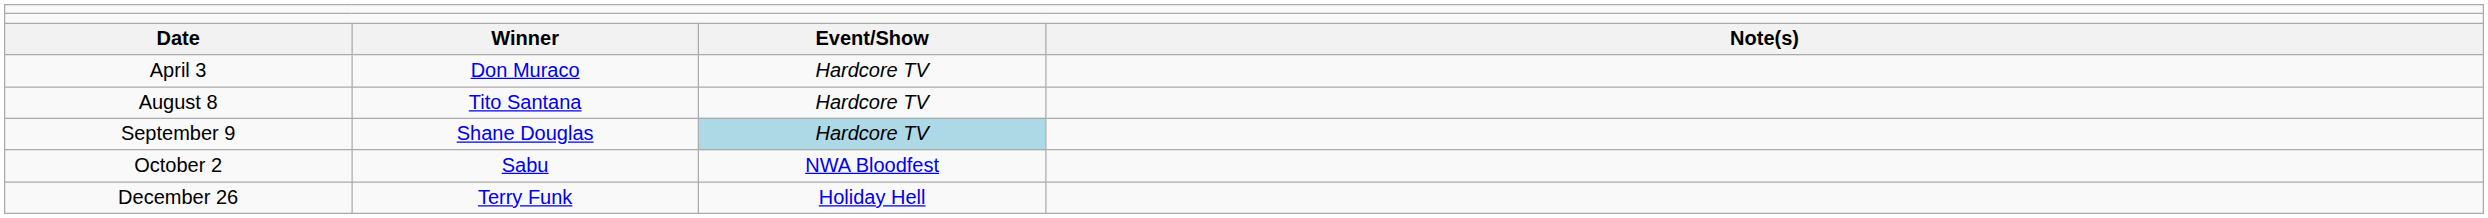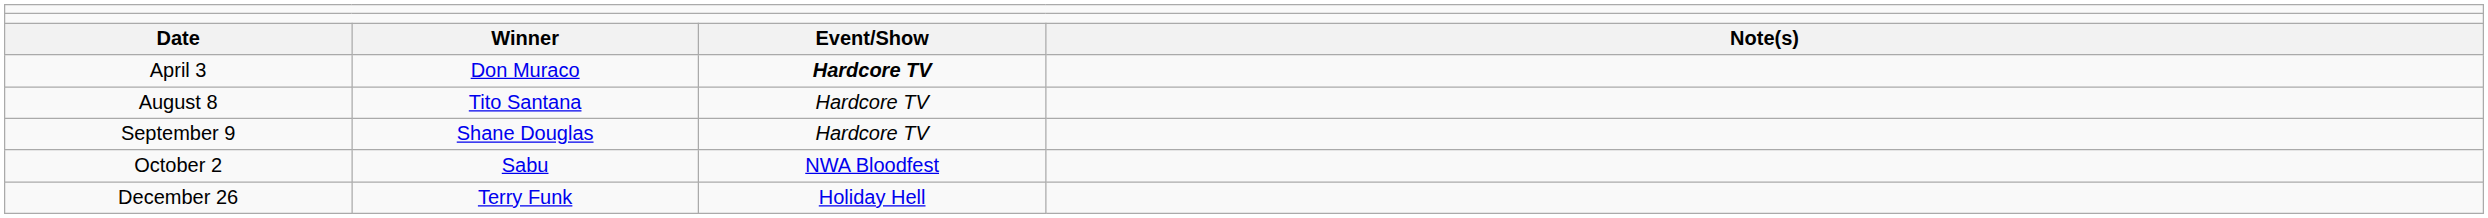April 3 | column 3: normal -> bold
September 9 | column 3: lightblue background -> no background
